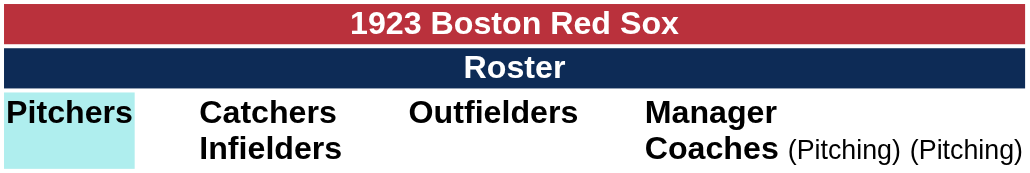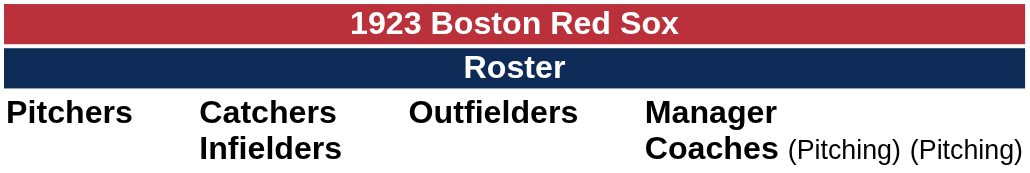Pitchers | column 1: paleturquoise background -> no background
